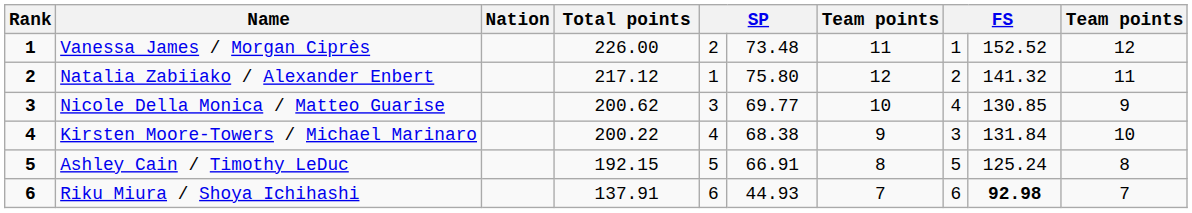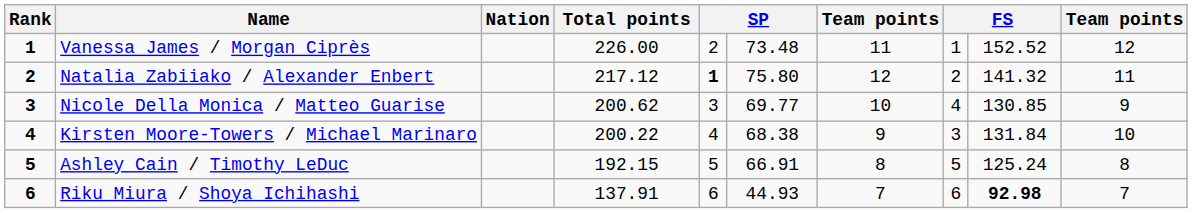Natalia Zabiiako / Alexander Enbert | column 5: normal -> bold
